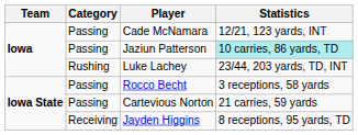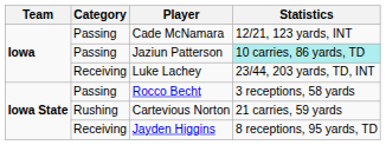Luke Lachey | Category: Rushing -> Receiving
Cartevious Norton | Category: Passing -> Rushing
